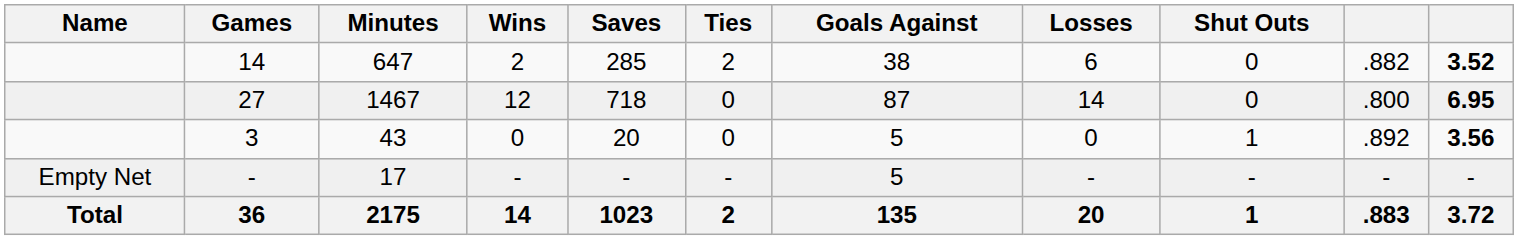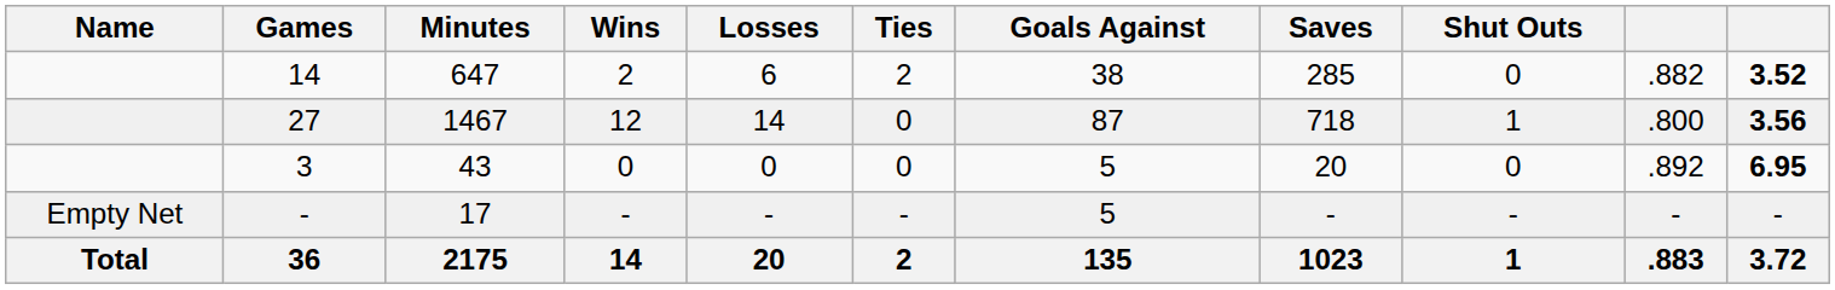columns swapped: Losses <-> Saves
27 | Shut Outs: 0 -> 1
27 | column 11: 6.95 -> 3.56
3 | Shut Outs: 1 -> 0
3 | column 11: 3.56 -> 6.95
